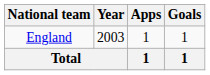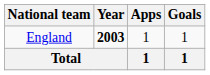England | Year: normal -> bold
